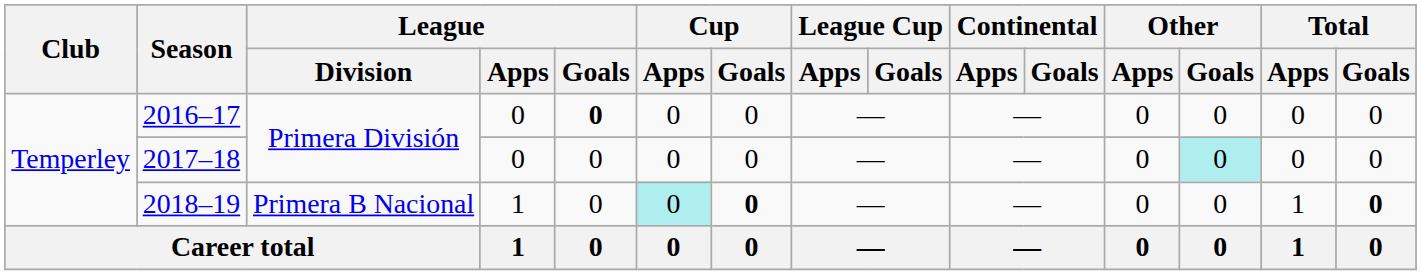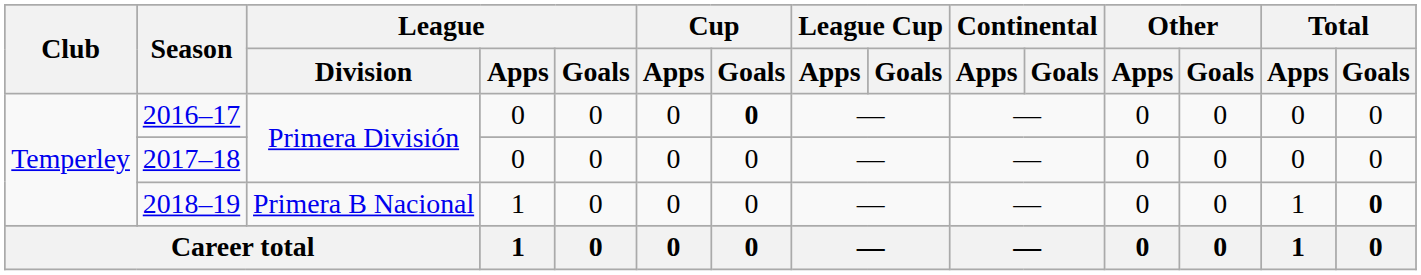2016–17 | League / Goals: bold -> normal
2016–17 | Cup / Goals: normal -> bold
2017–18 | Other / Goals: paleturquoise background -> no background
2018–19 | Cup / Apps: paleturquoise background -> no background
2018–19 | Cup / Goals: bold -> normal
